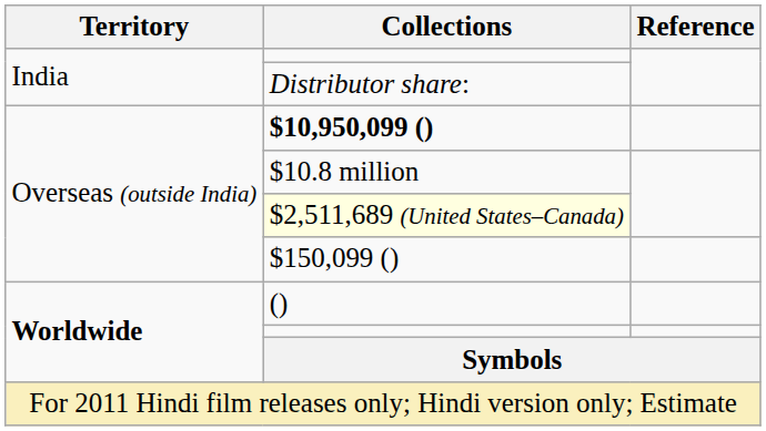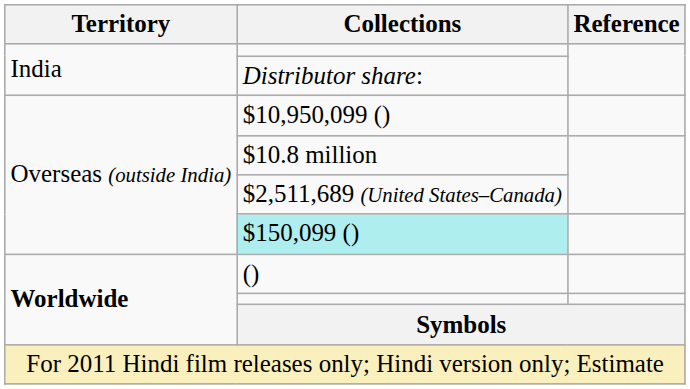$10,950,099 () | Collections: bold -> normal
$2,511,689 (United States–Canada) | Collections: lightyellow background -> no background
$150,099 () | Collections: no background -> paleturquoise background
